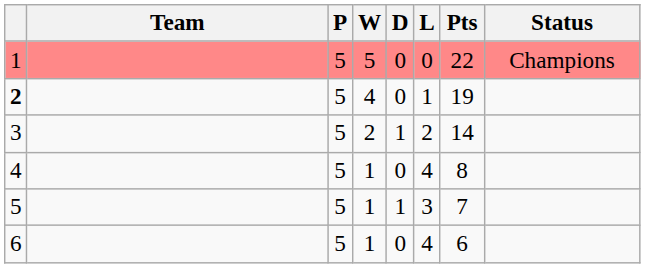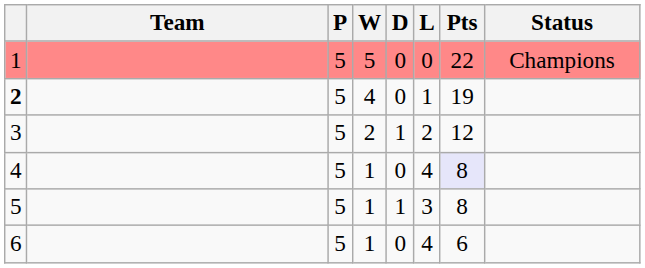row 4 | Pts: 14 -> 12
row 5 | Pts: no background -> lavender background
row 6 | Pts: 7 -> 8
